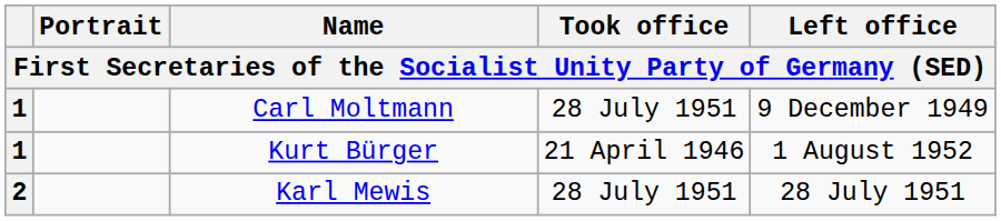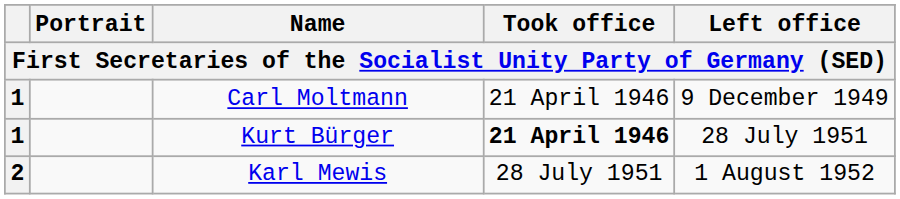Carl Moltmann | Took office: 28 July 1951 -> 21 April 1946
Kurt Bürger | Took office: normal -> bold
Kurt Bürger | Left office: 1 August 1952 -> 28 July 1951
Karl Mewis | Left office: 28 July 1951 -> 1 August 1952
